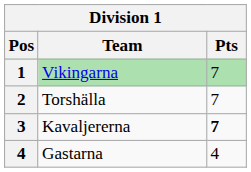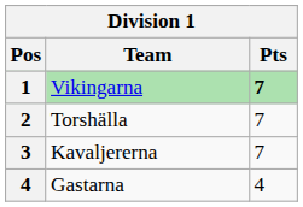Vikingarna | Pts: normal -> bold
Kavaljererna | Pts: bold -> normal
